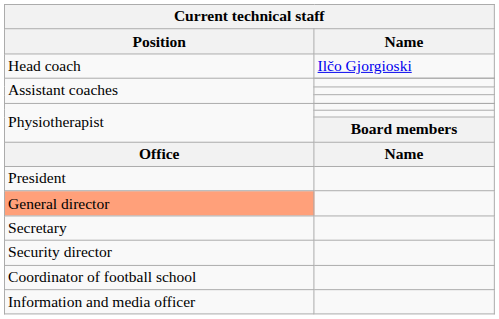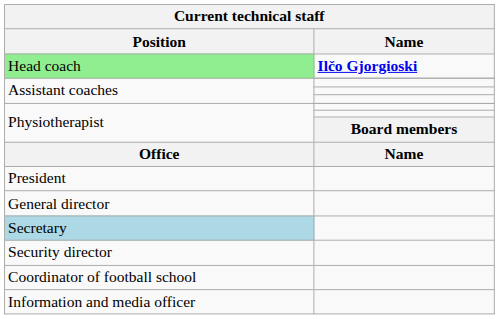Head coach | Current technical staff / Position: no background -> lightgreen background
Head coach | Current technical staff / Name: normal -> bold
General director | Current technical staff / Position: lightsalmon background -> no background
Secretary | Current technical staff / Position: no background -> lightblue background
